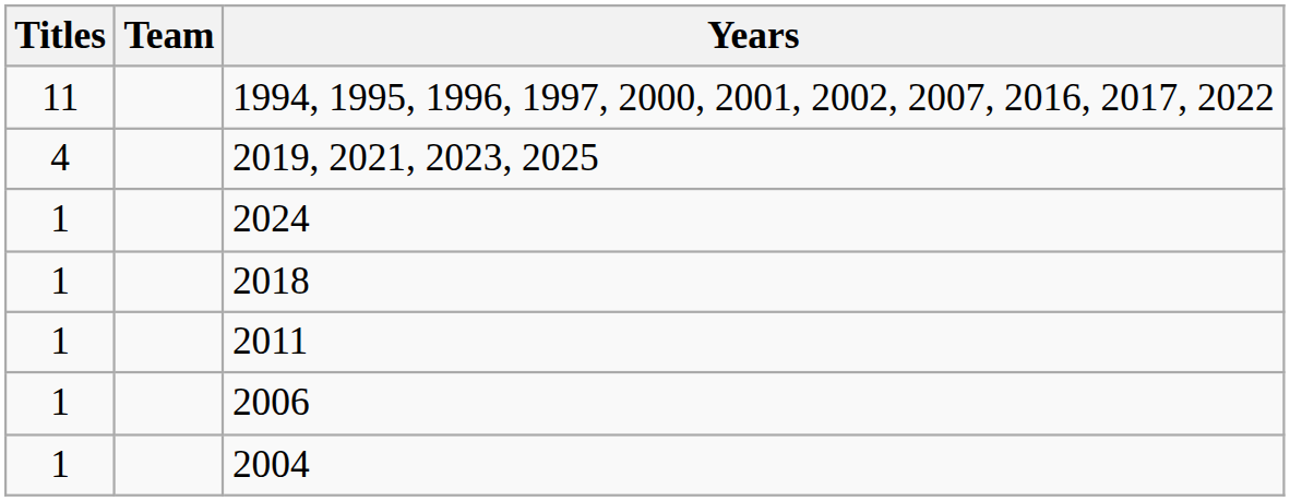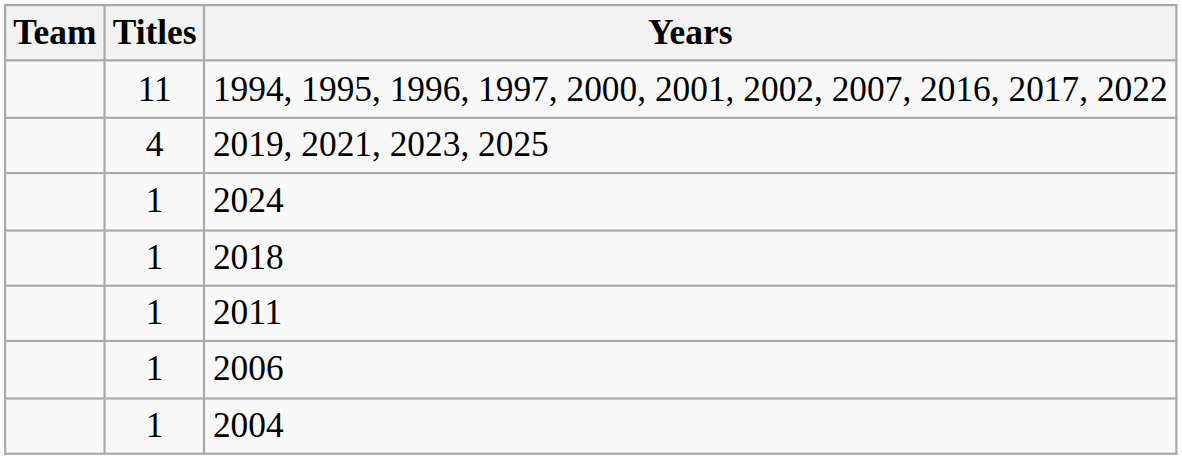columns swapped: Team <-> Titles
